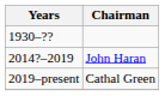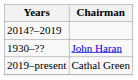row 2 | Years: 1930–?? -> 2014?–2019
row 3 | Years: 2014?–2019 -> 1930–??
